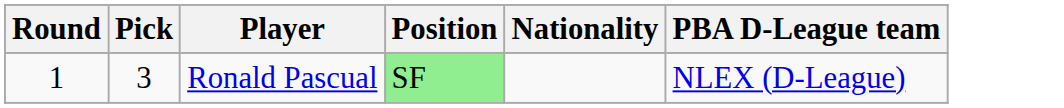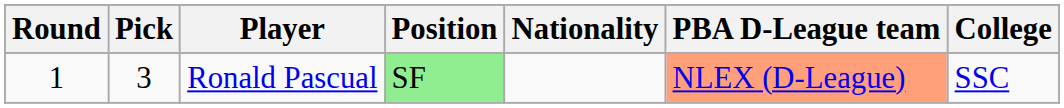+ column: College | SSC
Ronald Pascual | PBA D-League team: no background -> lightsalmon background
